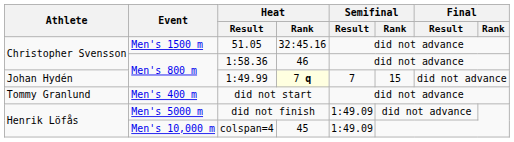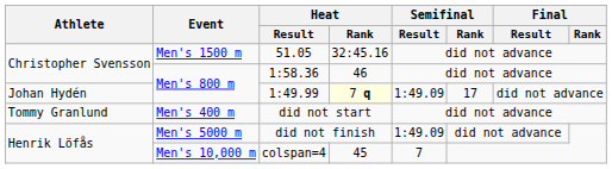1:49.99 | Semifinal / Result: 7 -> 1:49.09
1:49.99 | Semifinal / Rank: 15 -> 17
colspan=4 | Semifinal / Result: 1:49.09 -> 7
